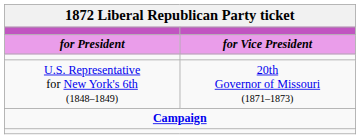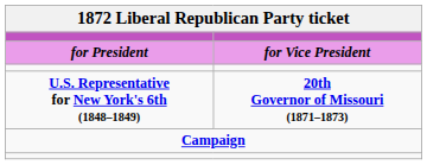U.S. Representative for New York's 6th (1848–1849) | column 1: normal -> bold
U.S. Representative for New York's 6th (1848–1849) | column 2: normal -> bold
